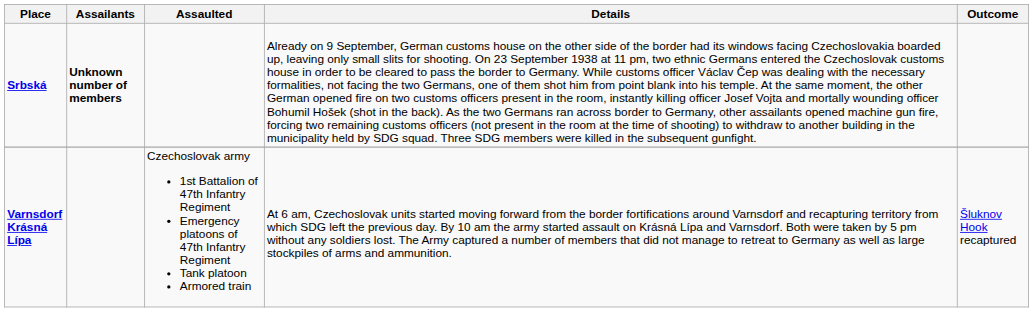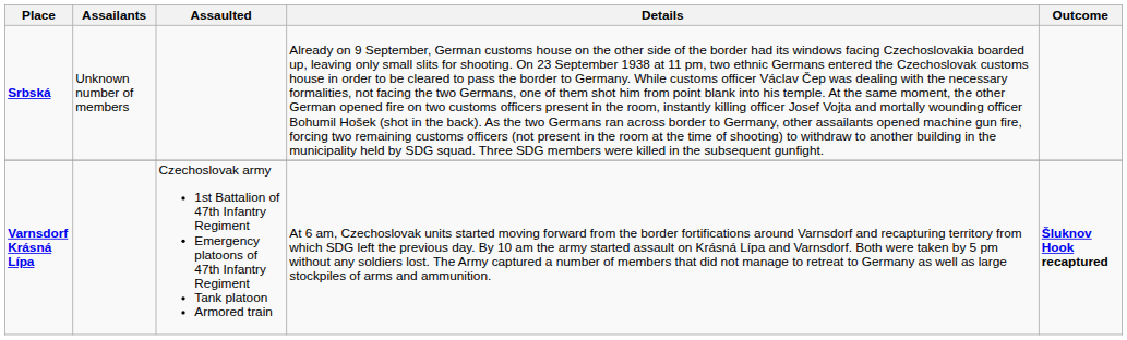Srbská | Assailants: bold -> normal
Varnsdorf Krásná Lípa | Outcome: normal -> bold
